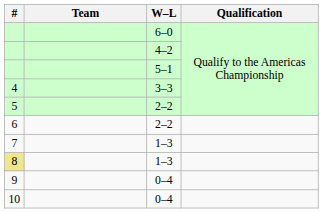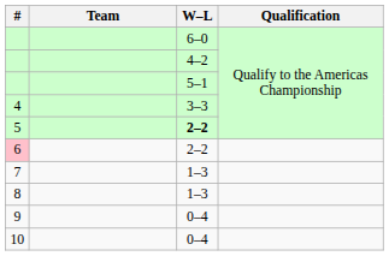5 | W–L: normal -> bold
6 | #: no background -> pink background
8 | #: khaki background -> no background
